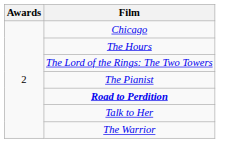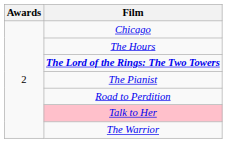The Lord of the Rings: The Two Towers | Film: normal -> bold
Road to Perdition | Film: bold -> normal
Talk to Her | Film: no background -> pink background
